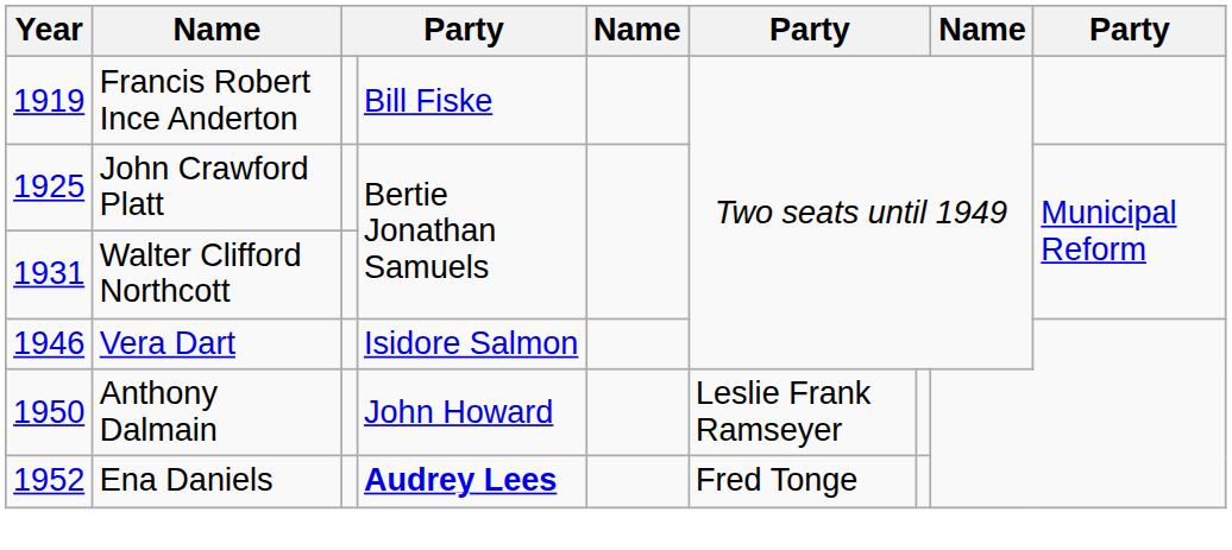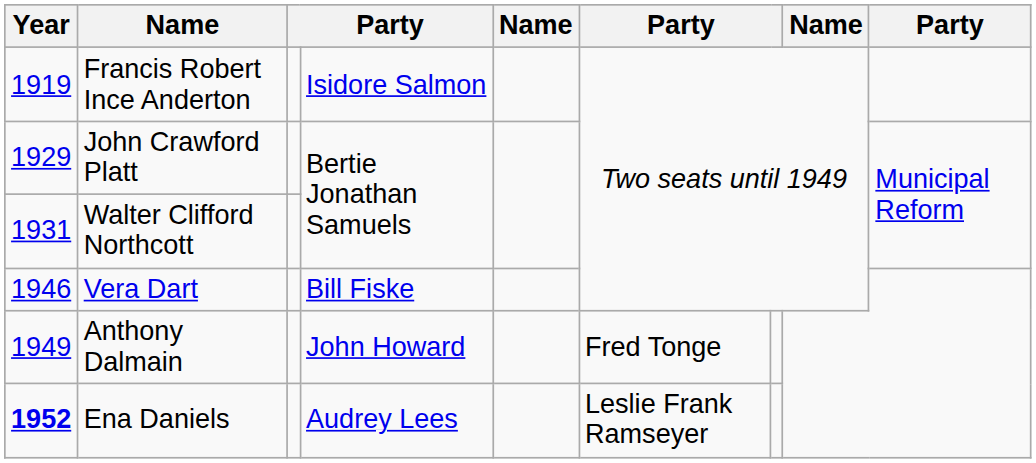Francis Robert Ince Anderton | column 4: Bill Fiske -> Isidore Salmon
John Crawford Platt | Year: 1925 -> 1929
Vera Dart | column 4: Isidore Salmon -> Bill Fiske
Anthony Dalmain | Year: 1950 -> 1949
Anthony Dalmain | column 6: Leslie Frank Ramseyer -> Fred Tonge
Ena Daniels | Year: normal -> bold
Ena Daniels | column 4: bold -> normal
Ena Daniels | column 6: Fred Tonge -> Leslie Frank Ramseyer
